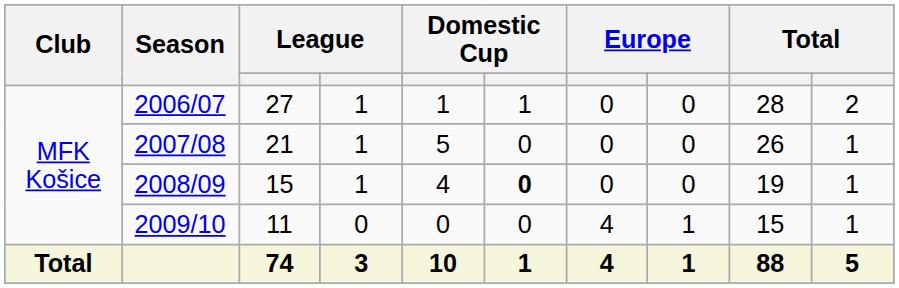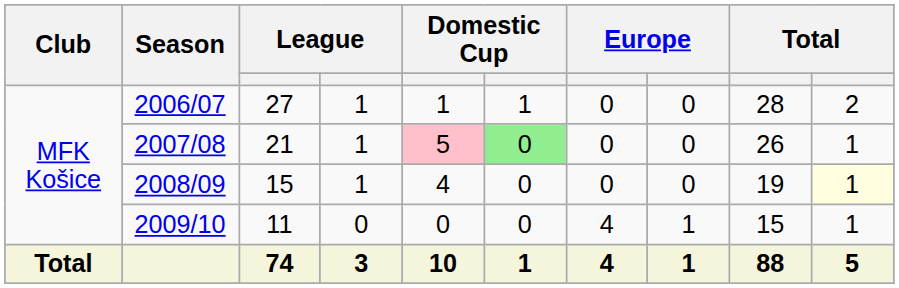2007/08 | column 5: no background -> pink background
2007/08 | column 6: no background -> lightgreen background
2008/09 | column 6: bold -> normal
2008/09 | column 10: no background -> lightyellow background
